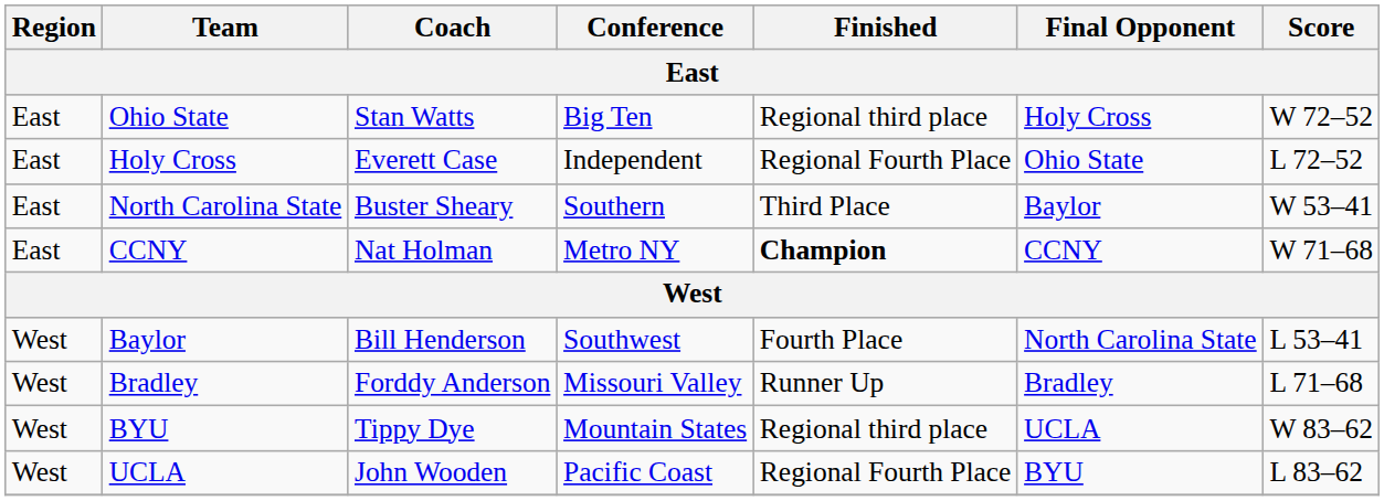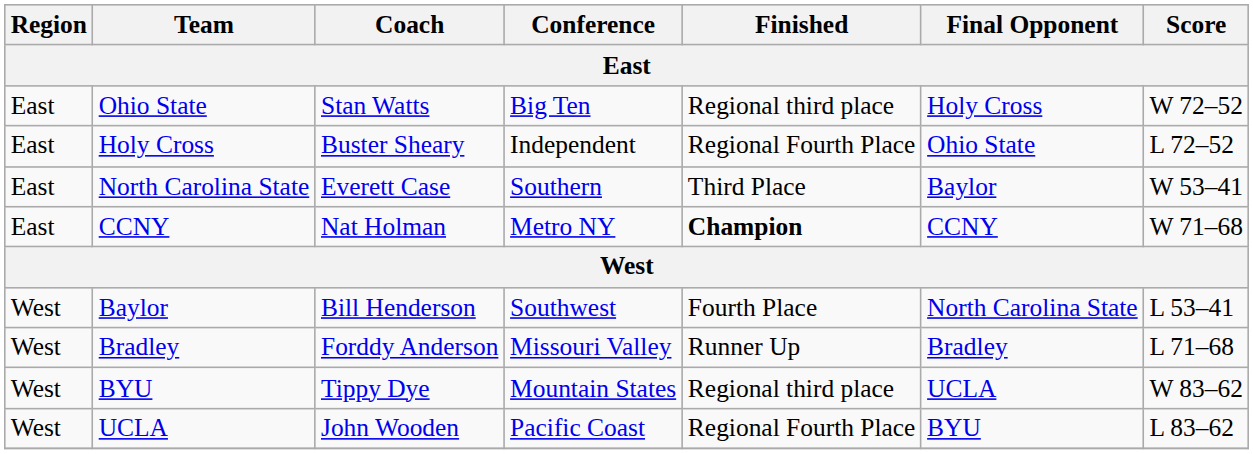row 4 | Coach: Everett Case -> Buster Sheary
row 5 | Coach: Buster Sheary -> Everett Case
